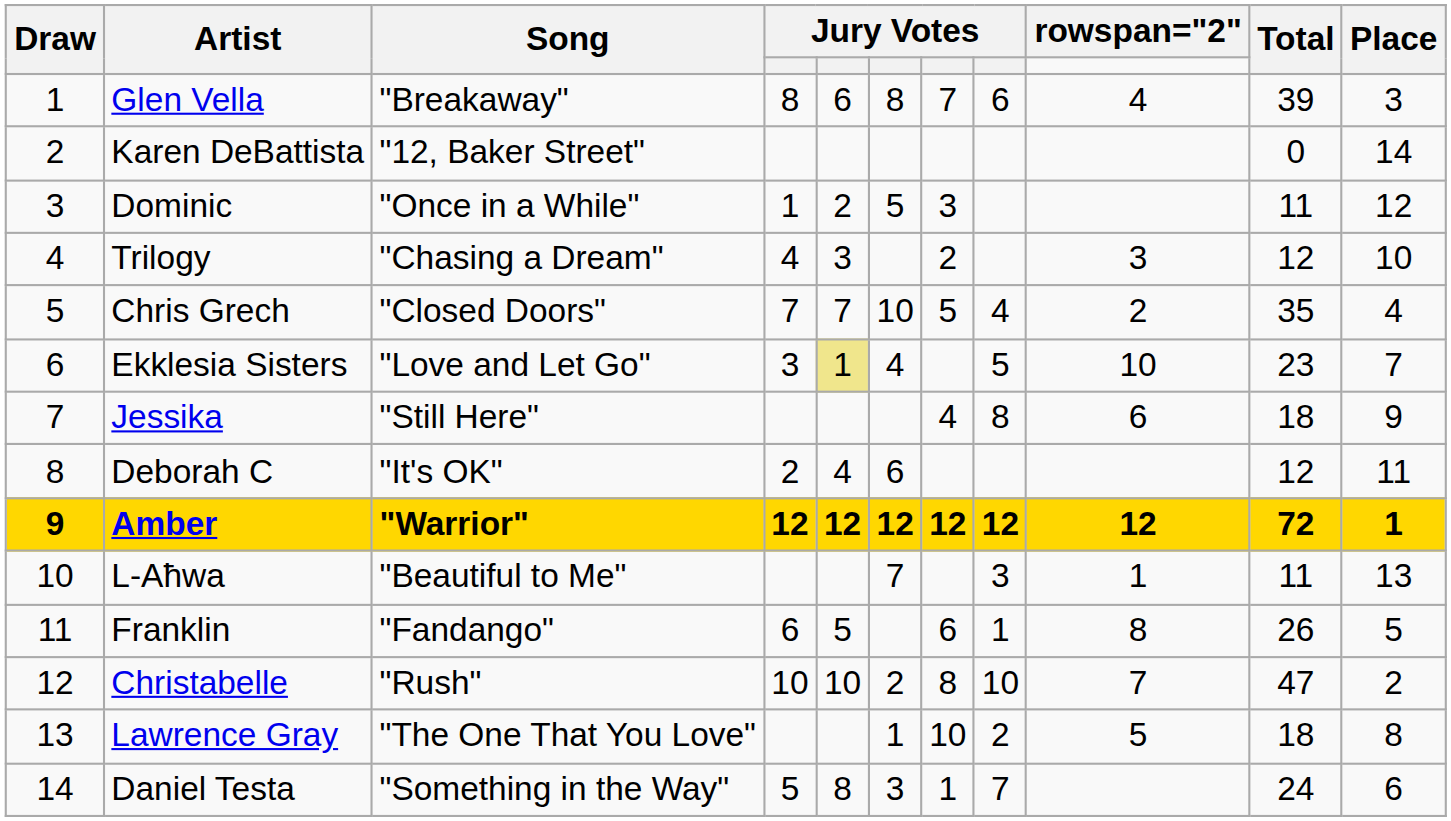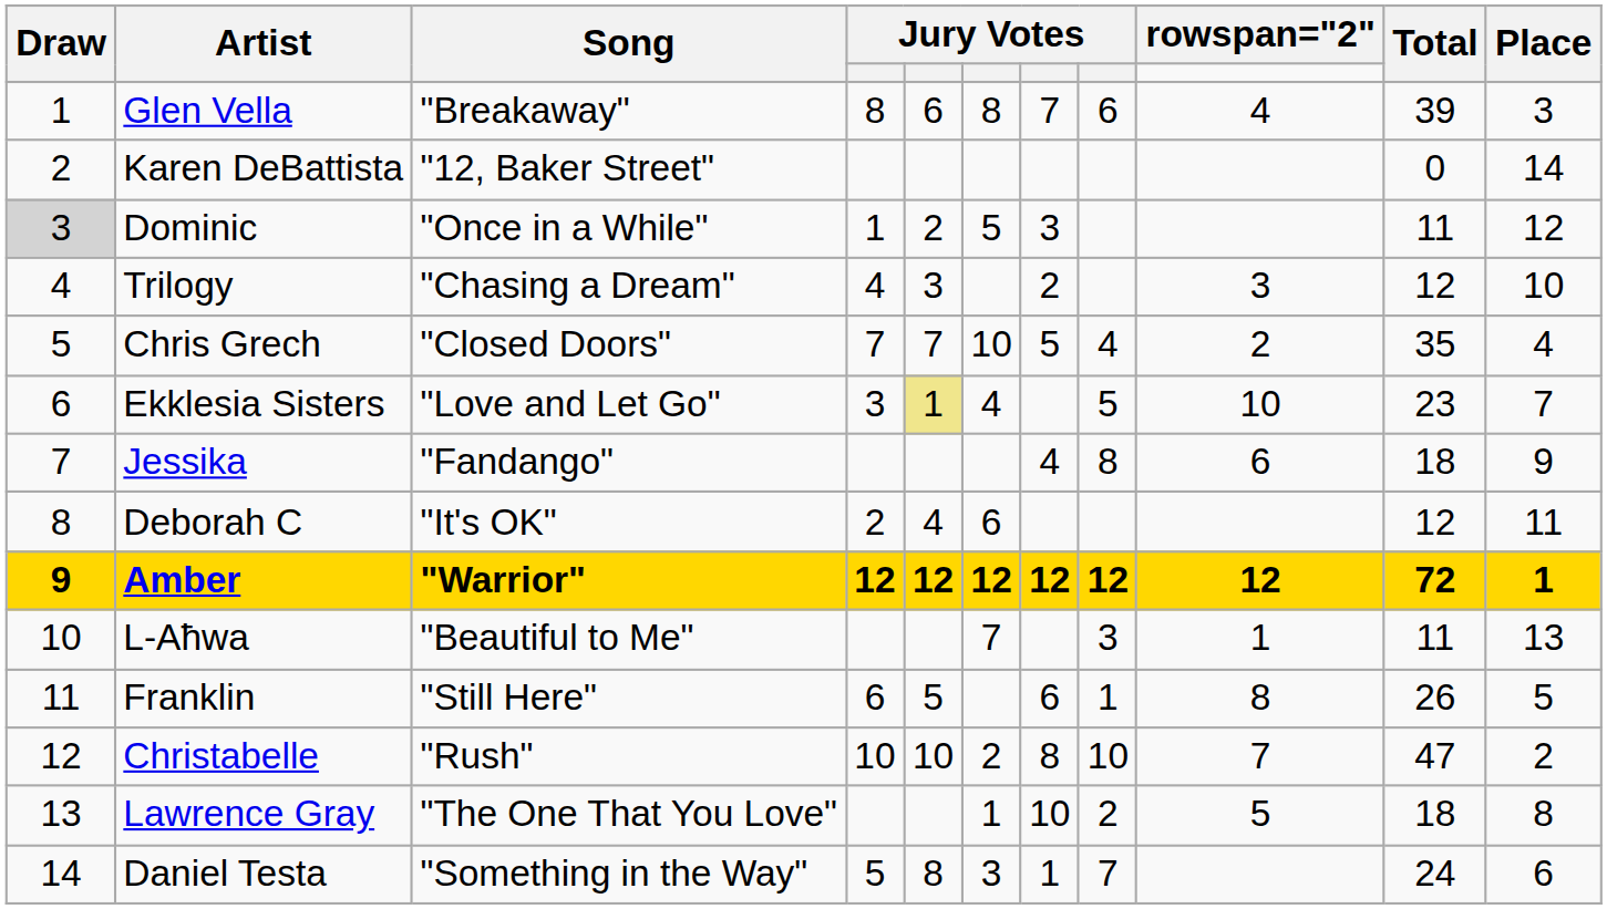Dominic | Draw: no background -> lightgrey background
Jessika | Song: "Still Here" -> "Fandango"
Franklin | Song: "Fandango" -> "Still Here"
